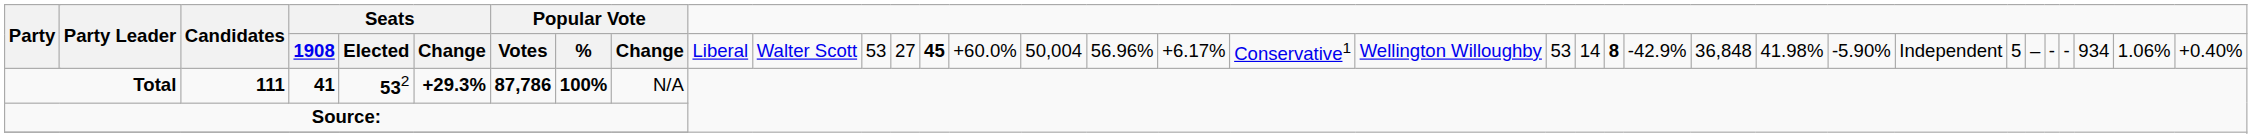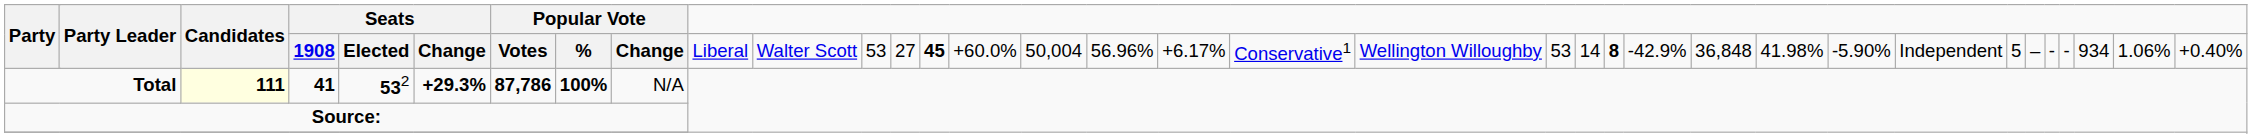Total | Candidates: no background -> lightyellow background
